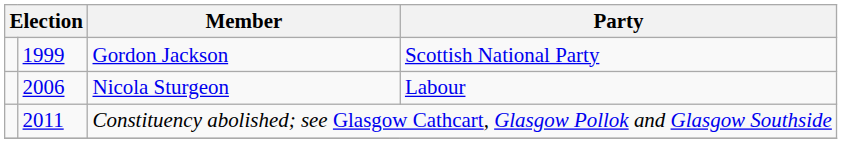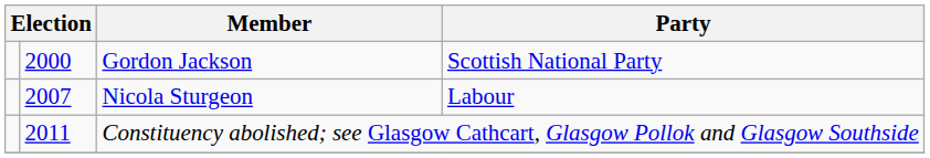Gordon Jackson | column 2: 1999 -> 2000
Nicola Sturgeon | column 2: 2006 -> 2007
